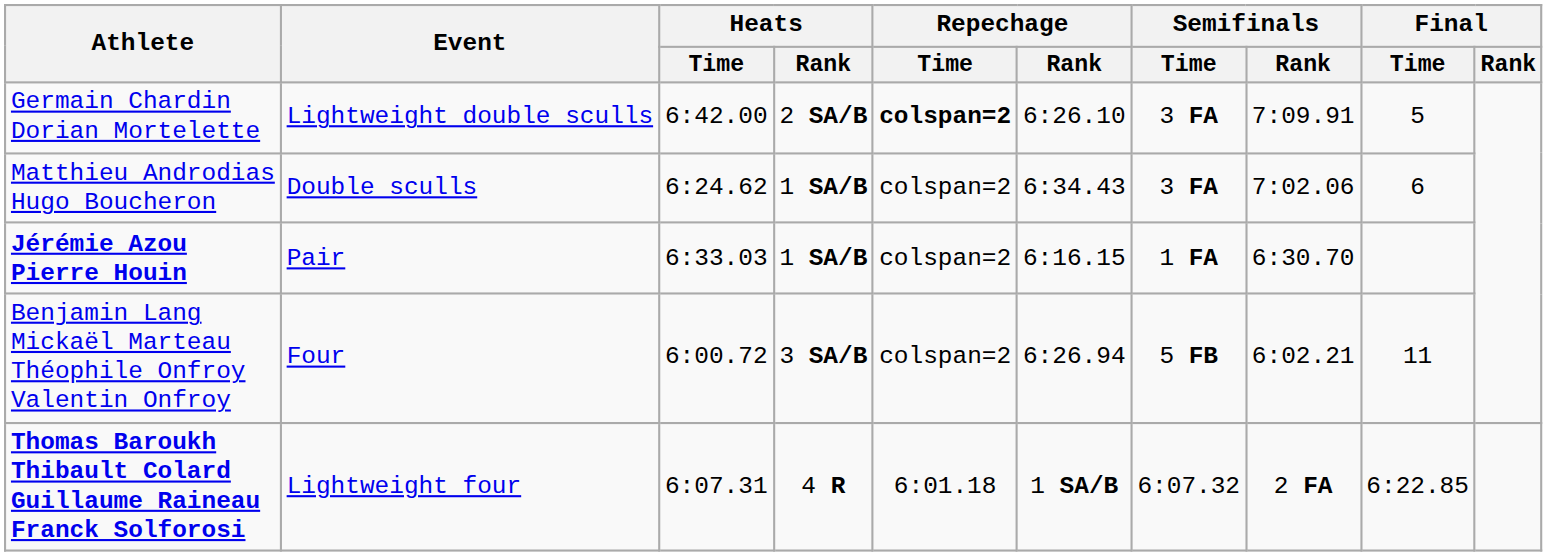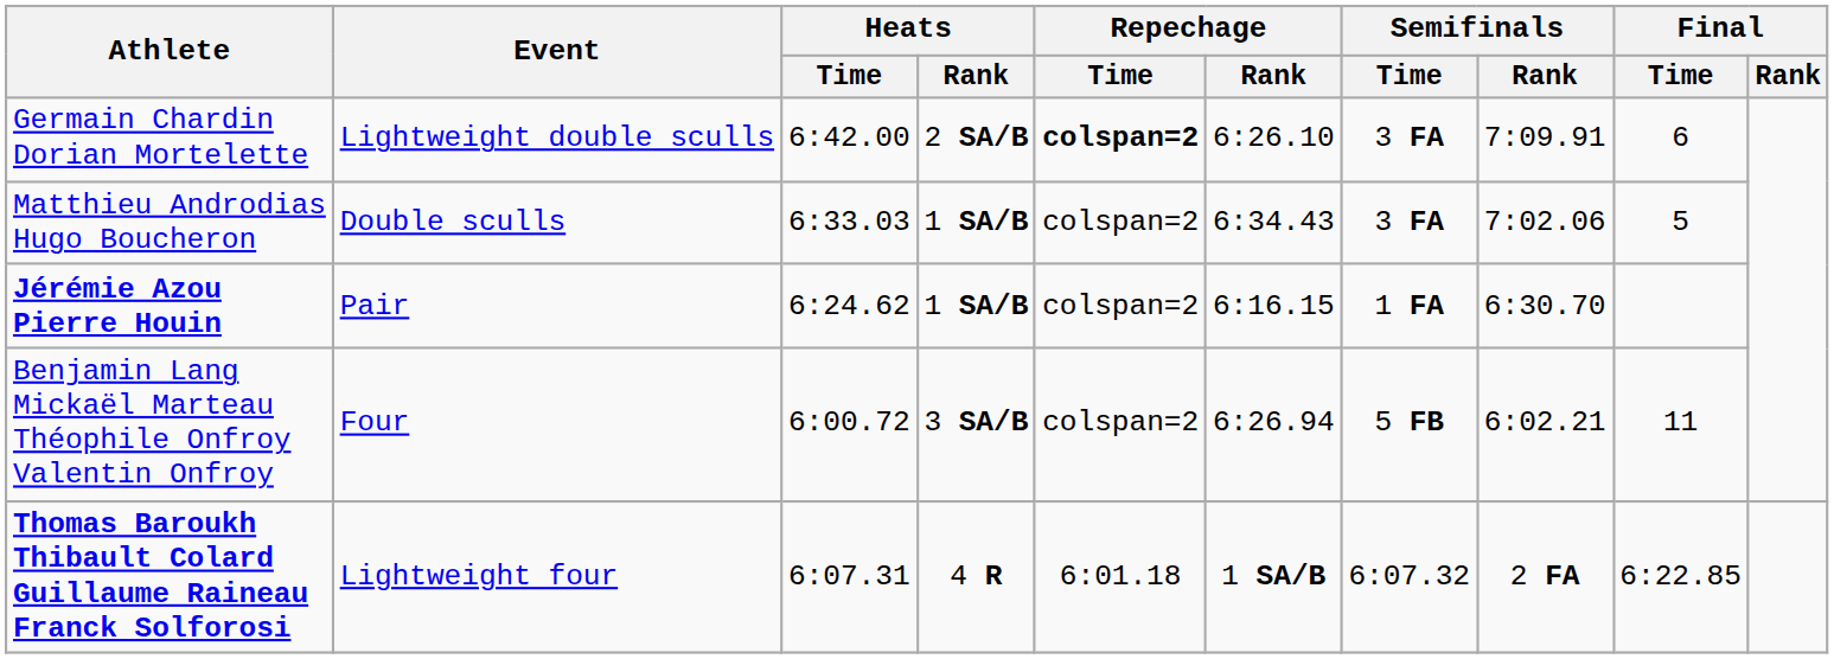Germain Chardin Dorian Mortelette | Final / Time: 5 -> 6
Matthieu Androdias Hugo Boucheron | Heats / Time: 6:24.62 -> 6:33.03
Matthieu Androdias Hugo Boucheron | Final / Time: 6 -> 5
Jérémie Azou Pierre Houin | Heats / Time: 6:33.03 -> 6:24.62
